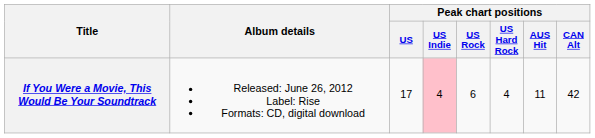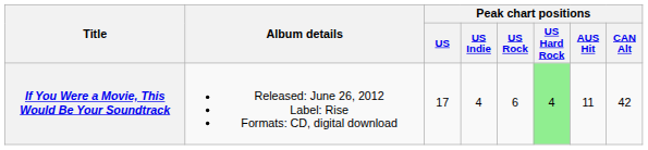If You Were a Movie, This Would Be Your Soundtrack | Peak chart positions / US Indie: pink background -> no background
If You Were a Movie, This Would Be Your Soundtrack | Peak chart positions / US Hard Rock: no background -> lightgreen background
